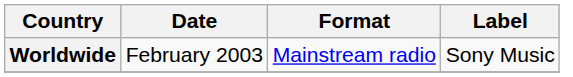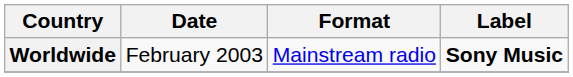Worldwide | Label: normal -> bold
